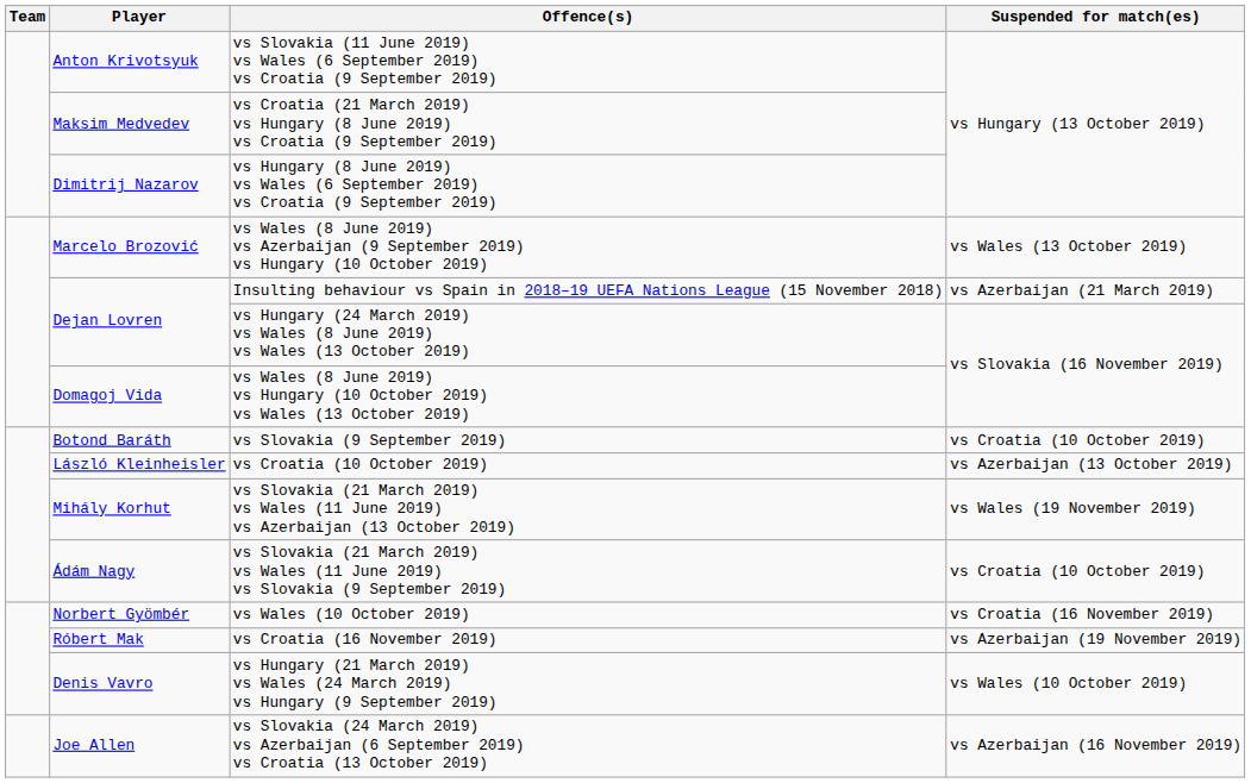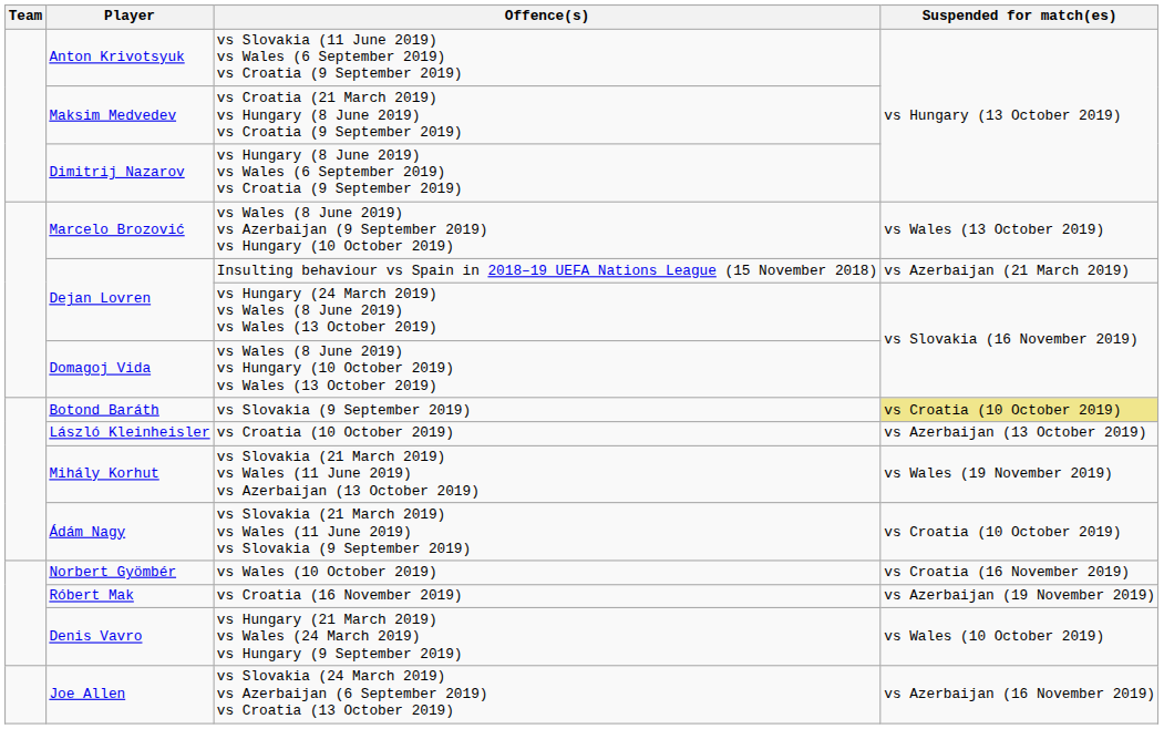vs Slovakia (9 September 2019) | Suspended for match(es): no background -> khaki background
